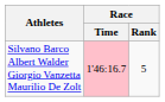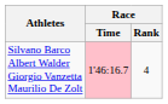row 3 | Race / Rank: 5 -> 4
